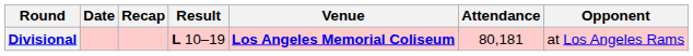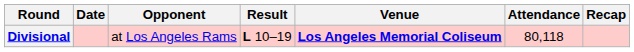columns swapped: Opponent <-> Recap
Divisional | Attendance: 80,181 -> 80,118
